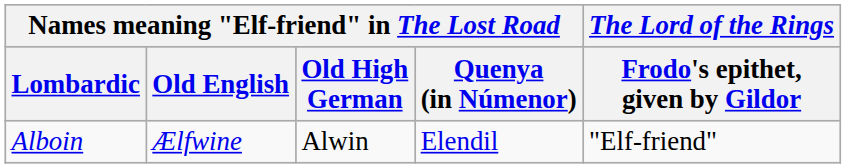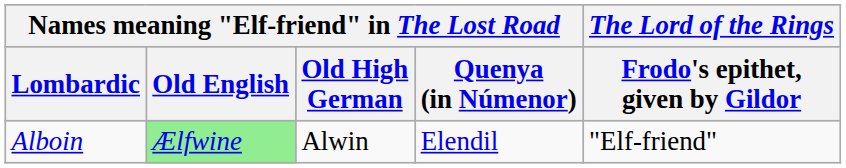Alboin | Names meaning "Elf-friend" in The Lost Road / Old English: no background -> lightgreen background
